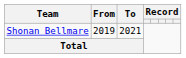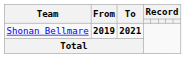Shonan Bellmare | From: normal -> bold
Shonan Bellmare | To: normal -> bold
